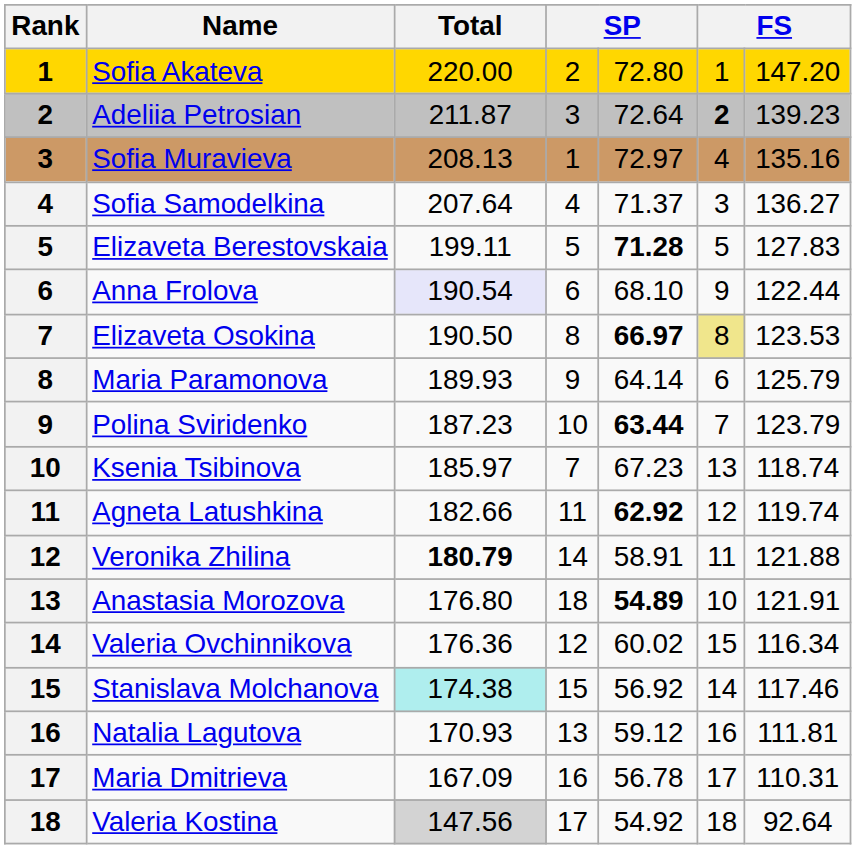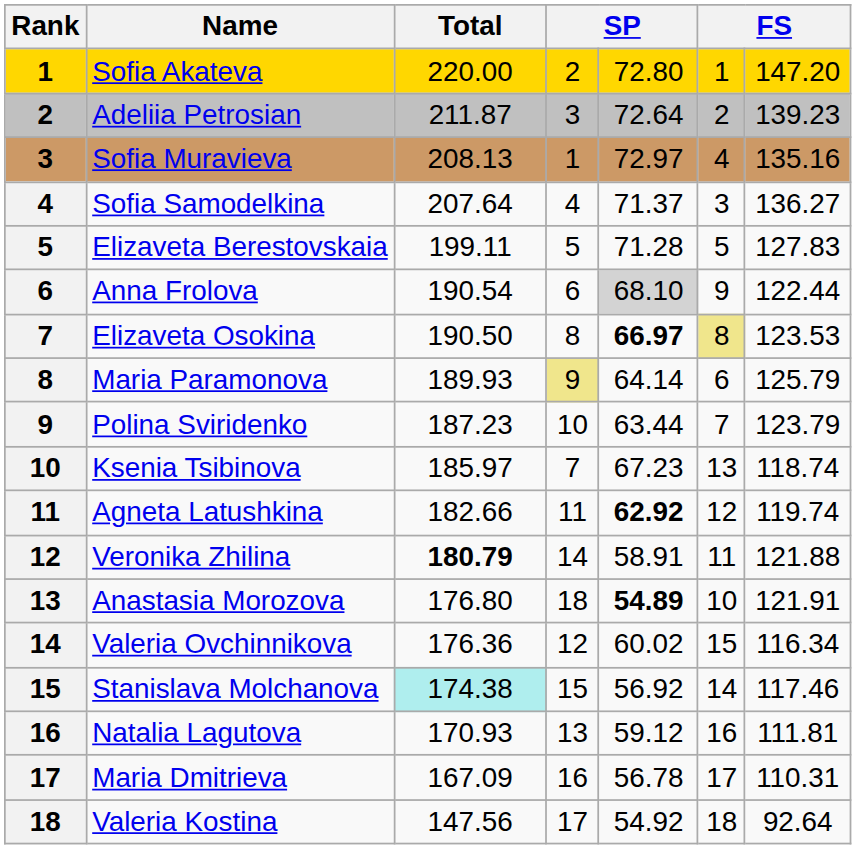Adeliia Petrosian | column 6: bold -> normal
Elizaveta Berestovskaia | column 5: bold -> normal
Anna Frolova | Total: lavender background -> no background
Anna Frolova | column 5: no background -> lightgrey background
Maria Paramonova | column 4: no background -> khaki background
Polina Sviridenko | column 5: bold -> normal
Valeria Kostina | Total: lightgrey background -> no background
